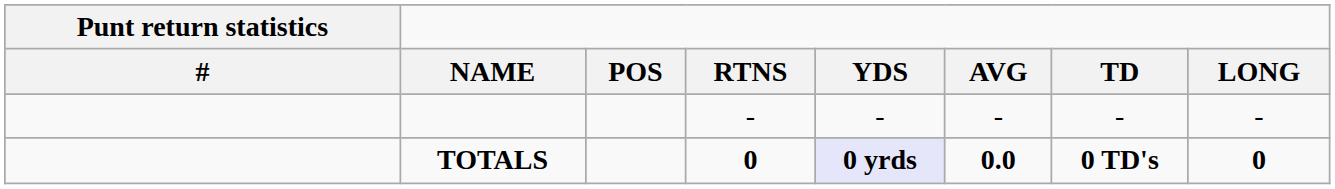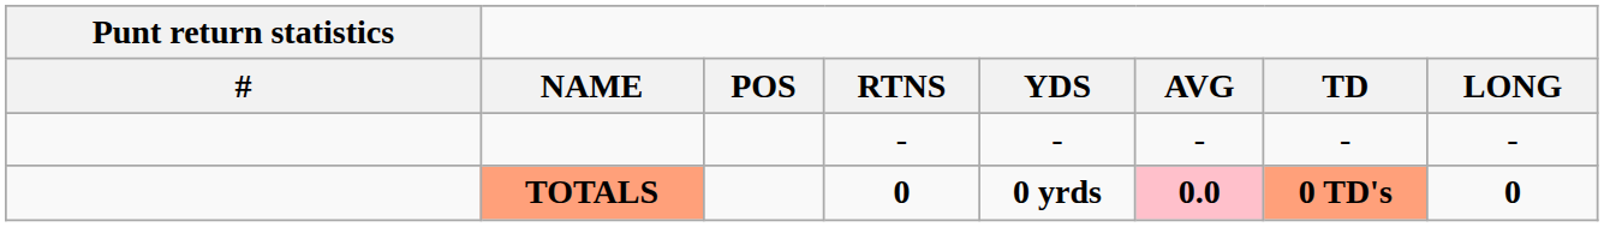row 4 | NAME: no background -> lightsalmon background
row 4 | YDS: lavender background -> no background
row 4 | AVG: no background -> pink background
row 4 | TD: no background -> lightsalmon background
